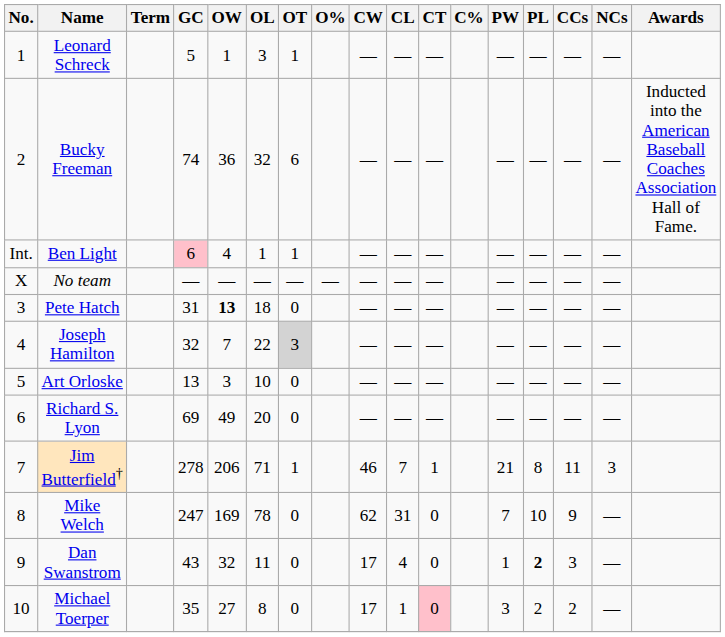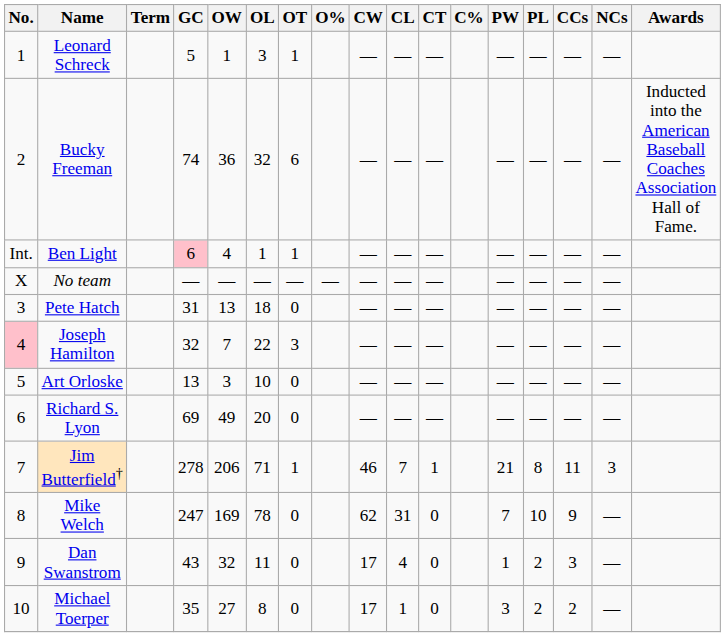Pete Hatch | OW: bold -> normal
Joseph Hamilton | No.: no background -> pink background
Joseph Hamilton | OT: lightgrey background -> no background
Dan Swanstrom | PL: bold -> normal
Michael Toerper | CT: pink background -> no background
